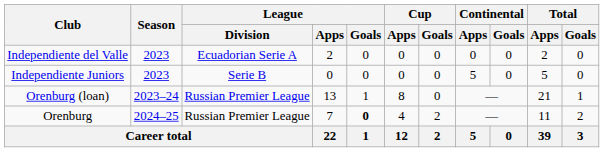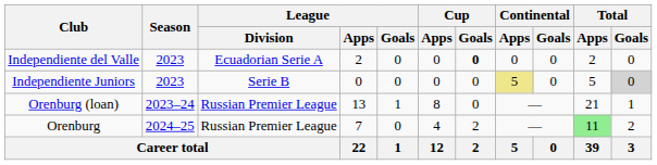Independiente del Valle | Cup / Goals: normal -> bold
Independiente Juniors | Continental / Apps: no background -> khaki background
Independiente Juniors | Total / Goals: no background -> lightgrey background
Orenburg | League / Goals: bold -> normal
Orenburg | Total / Apps: no background -> lightgreen background
